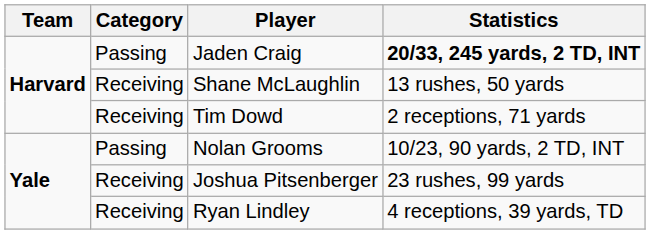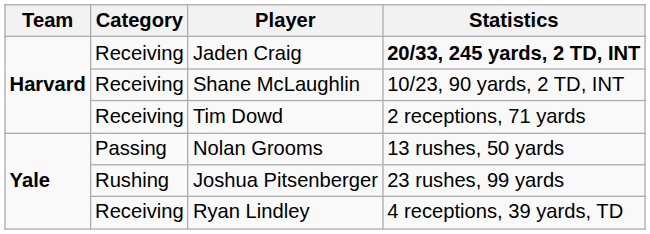Jaden Craig | Category: Passing -> Receiving
Shane McLaughlin | Statistics: 13 rushes, 50 yards -> 10/23, 90 yards, 2 TD, INT
Nolan Grooms | Statistics: 10/23, 90 yards, 2 TD, INT -> 13 rushes, 50 yards
Joshua Pitsenberger | Category: Receiving -> Rushing
